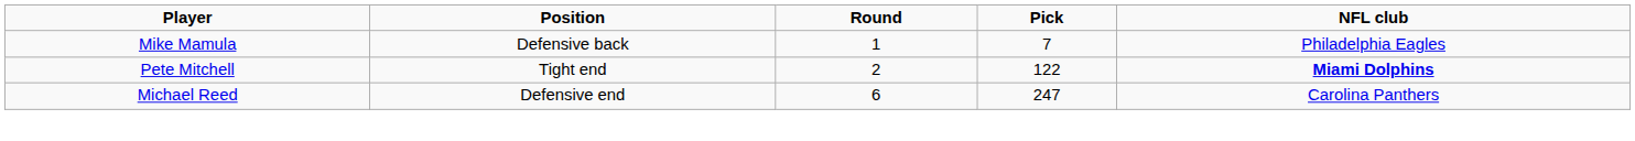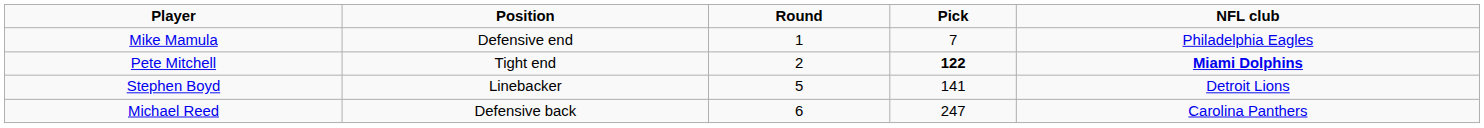Mike Mamula | Position: Defensive back -> Defensive end
Pete Mitchell | Pick: normal -> bold
+ row: Stephen Boyd | Linebacker | 5 | 141 | Detroit Lions
Michael Reed | Position: Defensive end -> Defensive back
